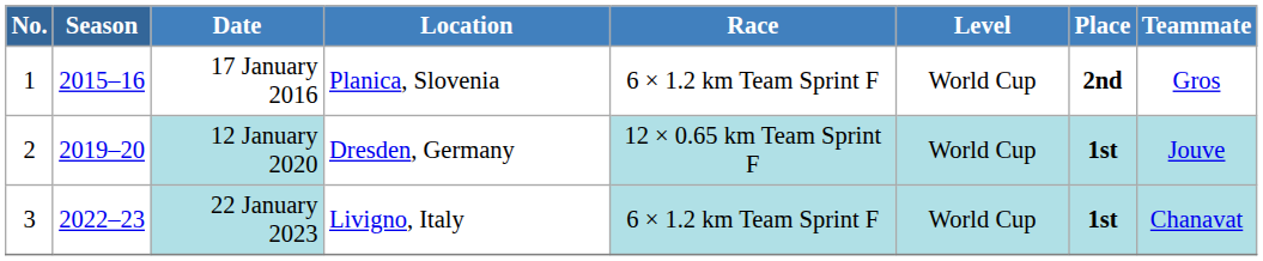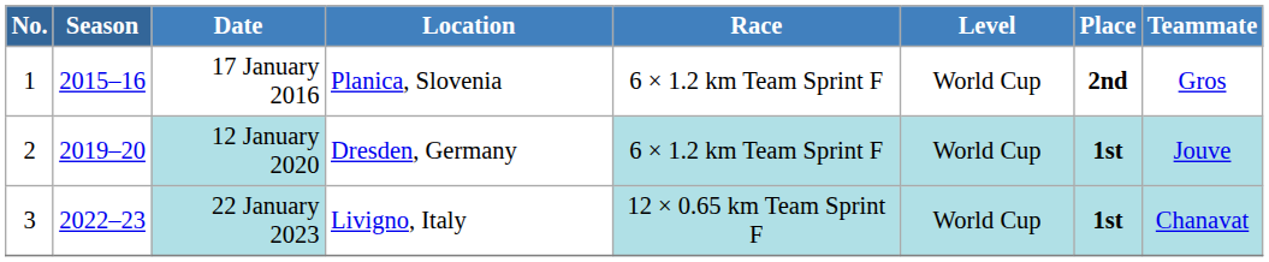12 January 2020 | Race: 12 × 0.65 km Team Sprint F -> 6 × 1.2 km Team Sprint F
22 January 2023 | Race: 6 × 1.2 km Team Sprint F -> 12 × 0.65 km Team Sprint F
